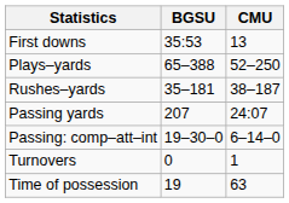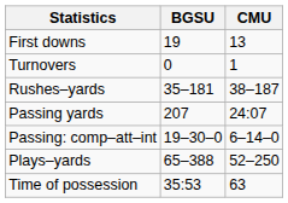First downs | BGSU: 35:53 -> 19
rows swapped: Plays–yards <-> Turnovers
Time of possession | BGSU: 19 -> 35:53
